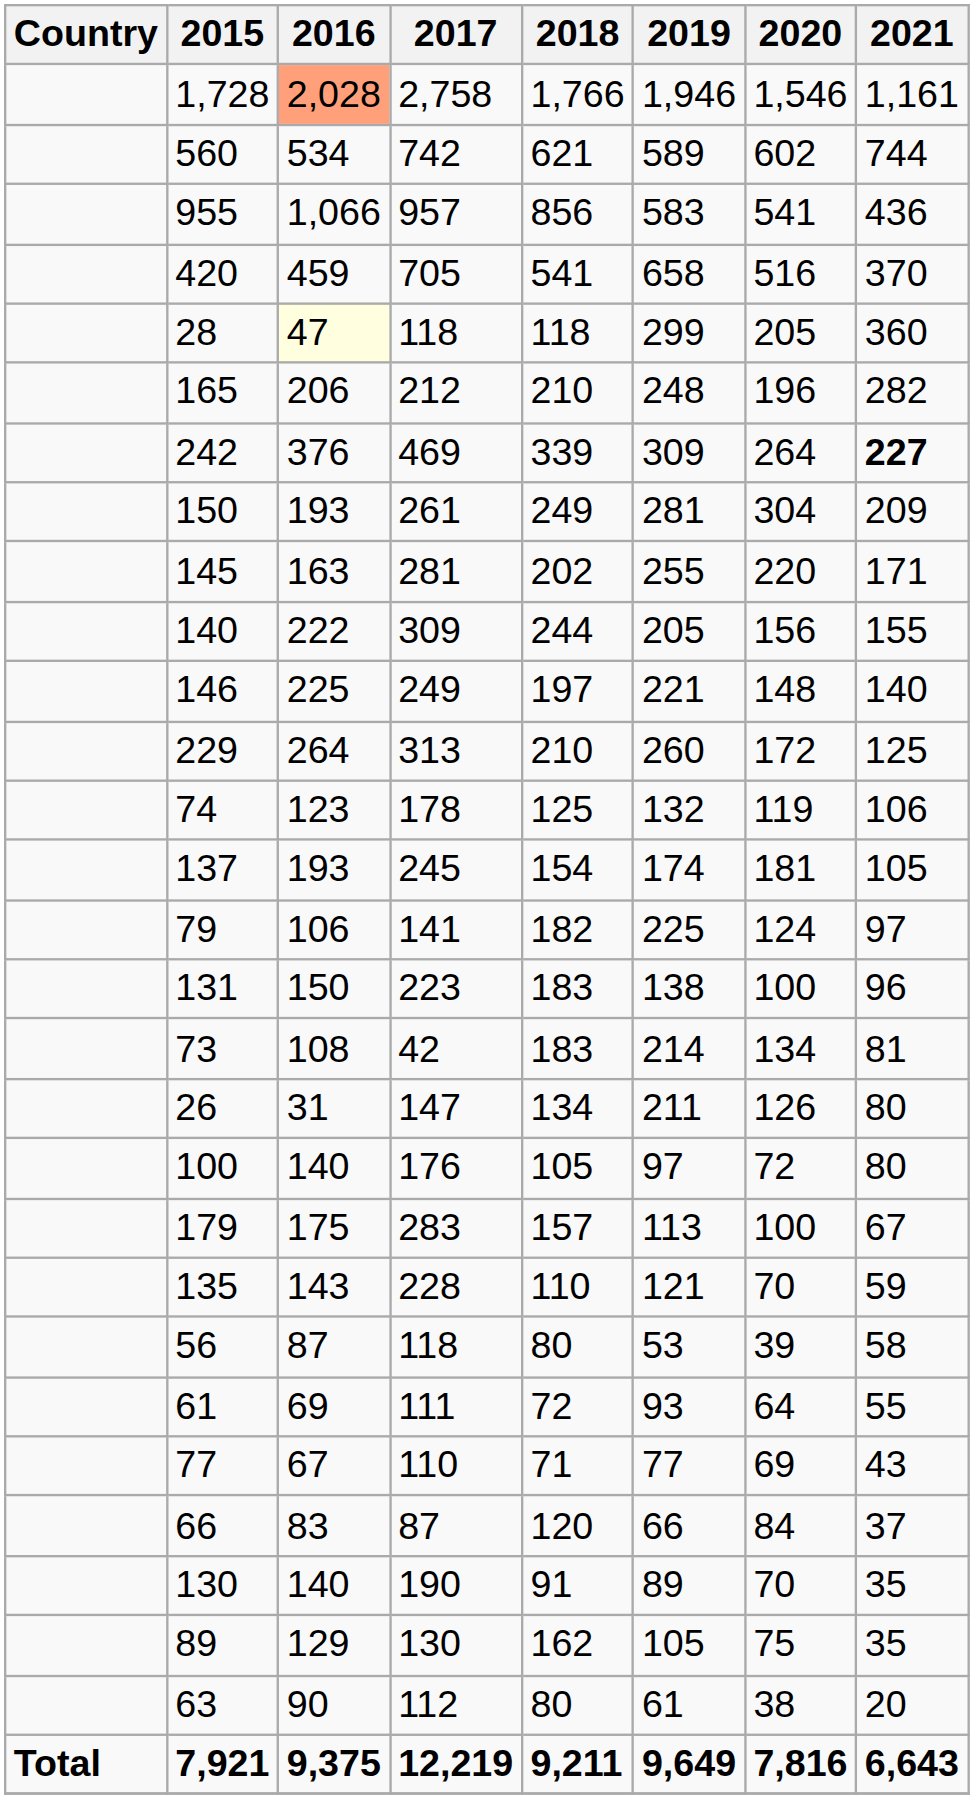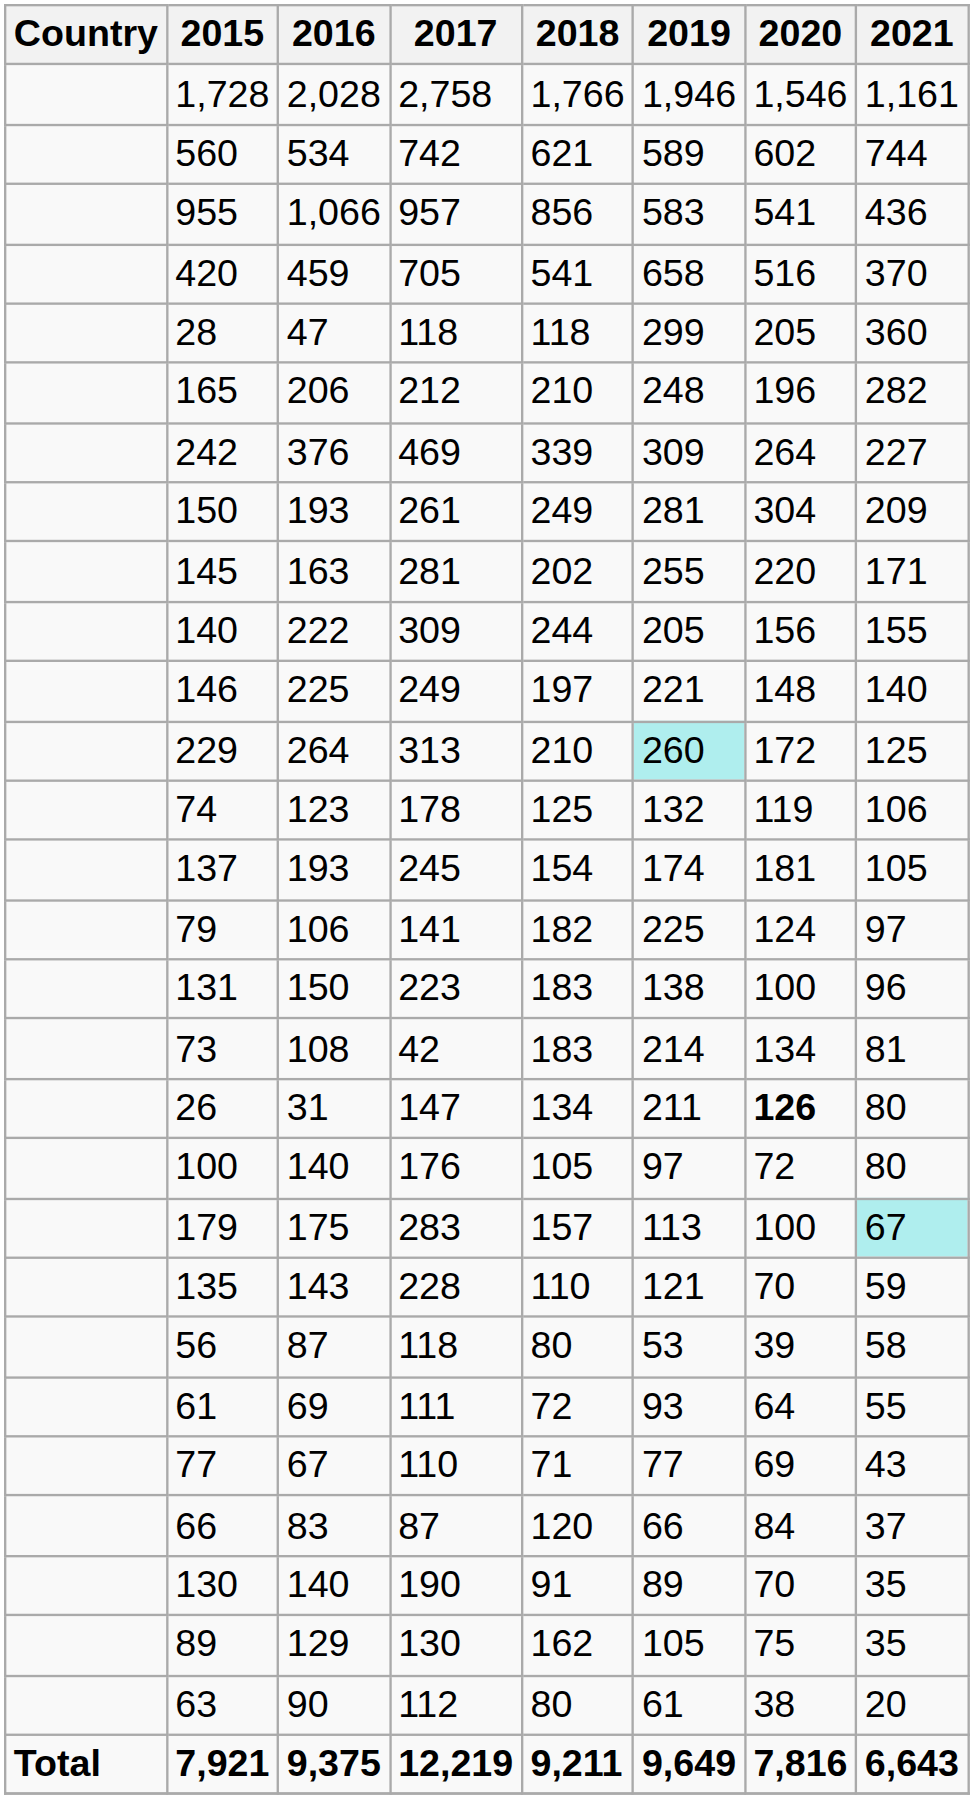1,728 | 2016: lightsalmon background -> no background
28 | 2016: lightyellow background -> no background
242 | 2021: bold -> normal
229 | 2019: no background -> paleturquoise background
26 | 2020: normal -> bold
179 | 2021: no background -> paleturquoise background
